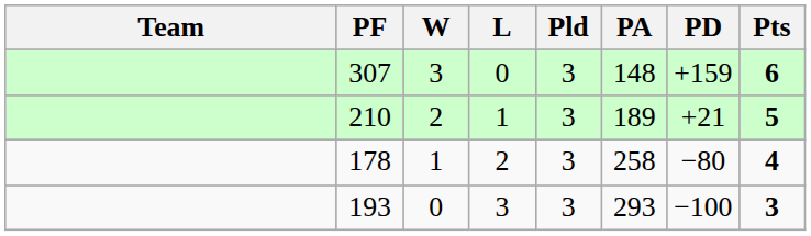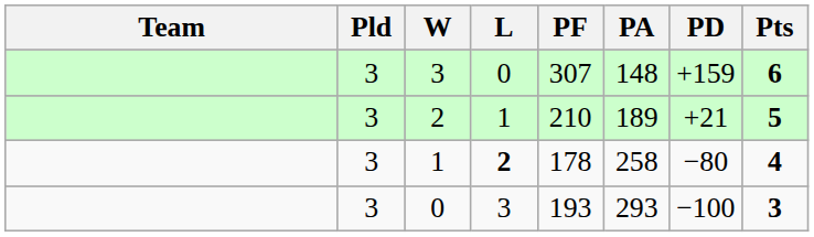columns swapped: Pld <-> PF
row 4 | L: normal -> bold
